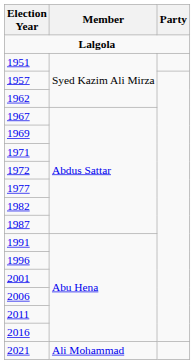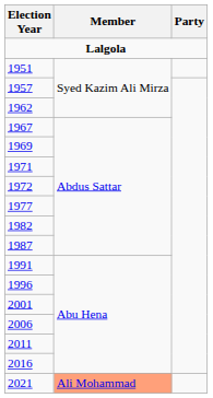2021 | Member: no background -> lightsalmon background
